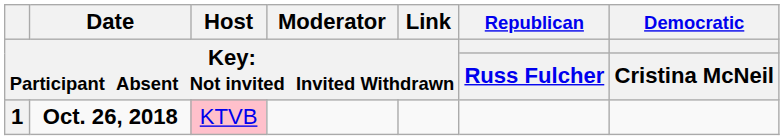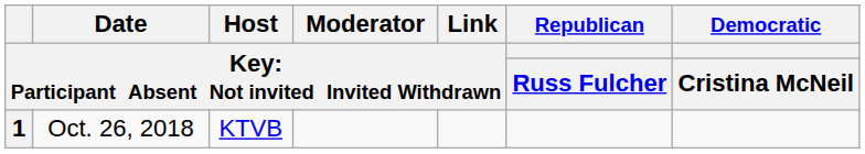1 | column 2: bold -> normal
1 | column 3: pink background -> no background
